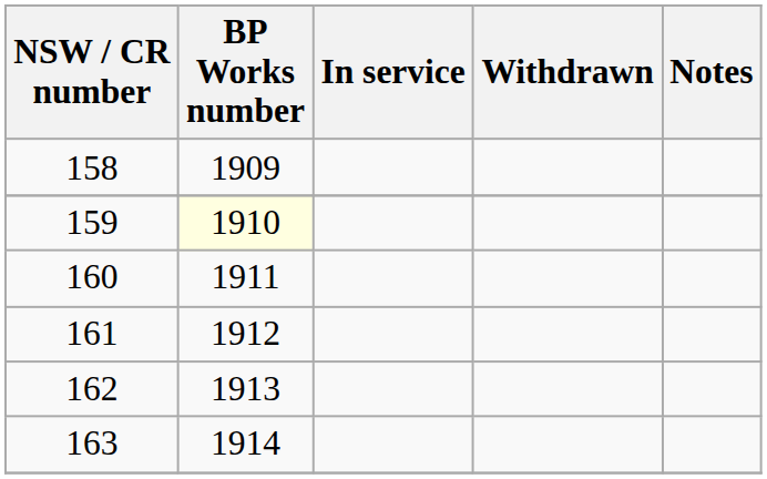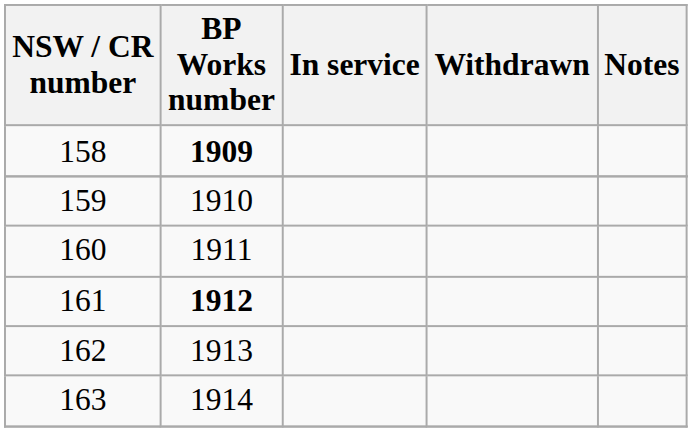158 | BP Works number: normal -> bold
159 | BP Works number: lightyellow background -> no background
161 | BP Works number: normal -> bold
